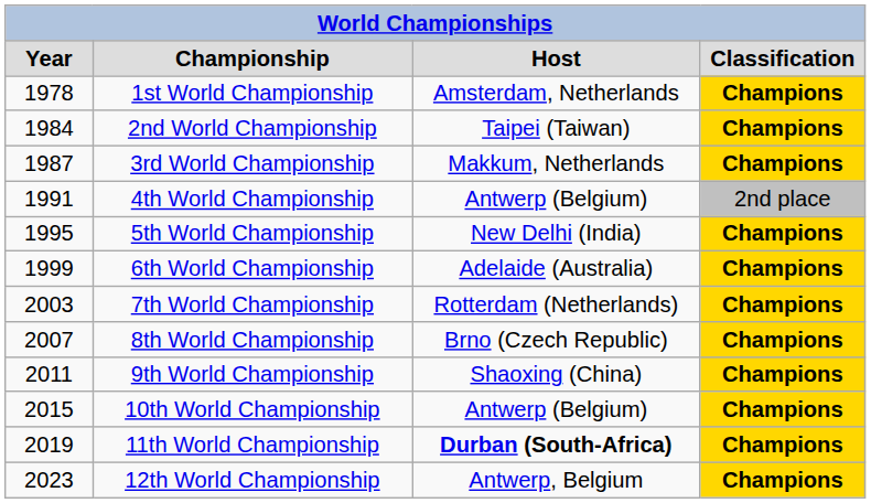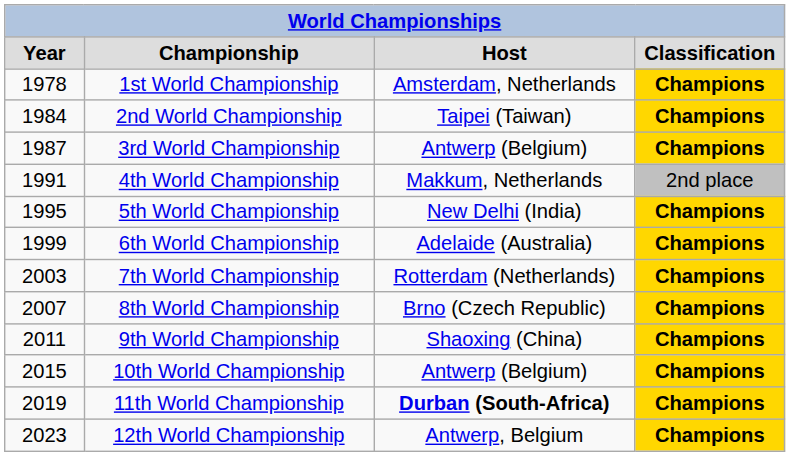3rd World Championship | column 3: Makkum, Netherlands -> Antwerp (Belgium)
4th World Championship | column 3: Antwerp (Belgium) -> Makkum, Netherlands
